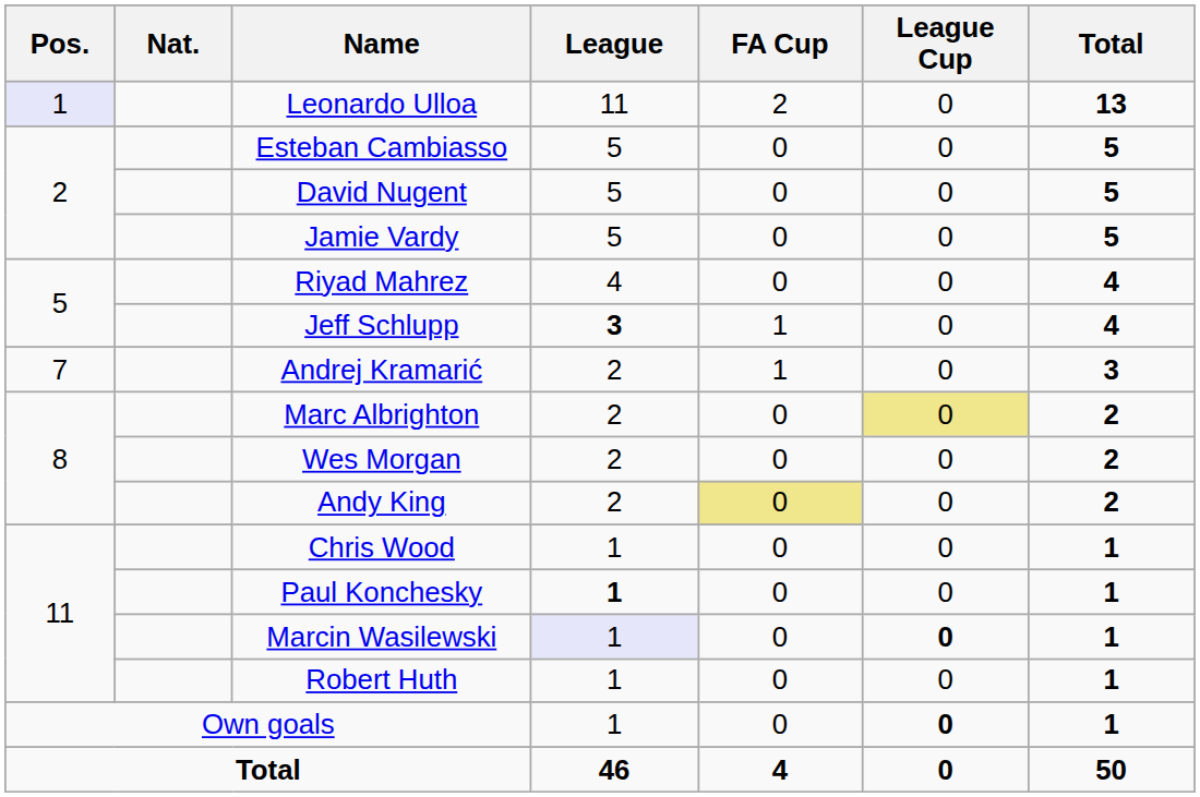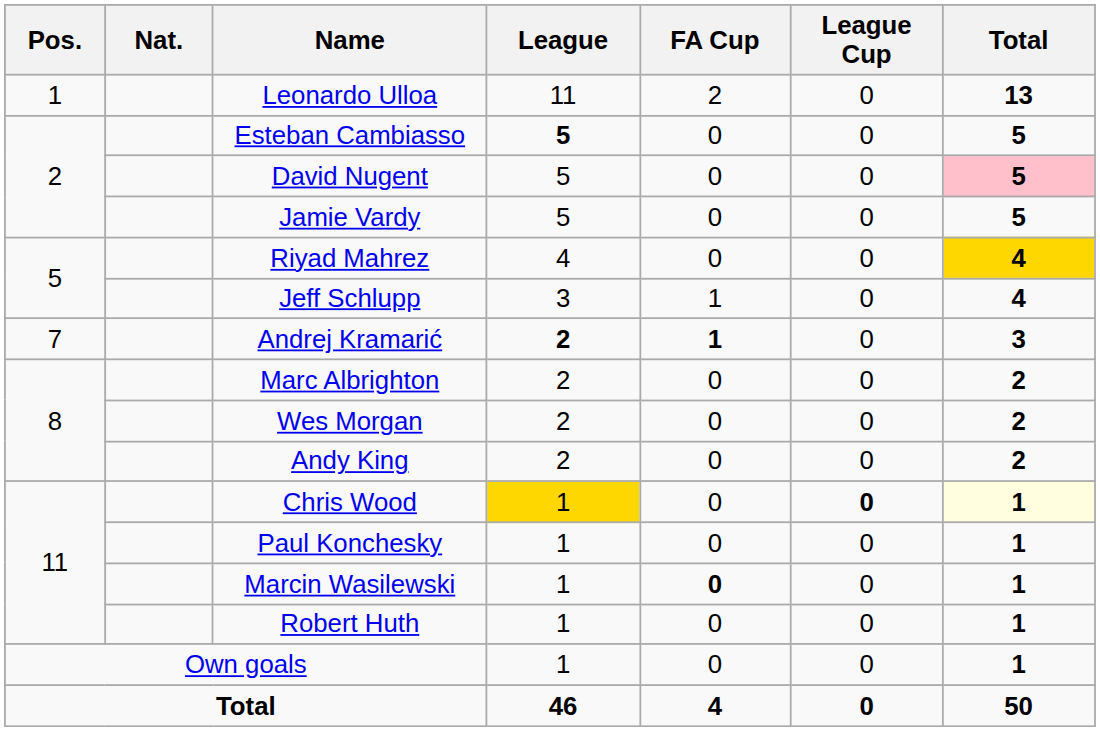Leonardo Ulloa | Pos.: lavender background -> no background
Esteban Cambiasso | League: normal -> bold
David Nugent | Total: no background -> pink background
Riyad Mahrez | Total: no background -> gold background
Jeff Schlupp | League: bold -> normal
Andrej Kramarić | League: normal -> bold
Andrej Kramarić | FA Cup: normal -> bold
Marc Albrighton | League Cup: khaki background -> no background
Andy King | FA Cup: khaki background -> no background
Chris Wood | League: no background -> gold background
Chris Wood | League Cup: normal -> bold
Chris Wood | Total: no background -> lightyellow background
Paul Konchesky | League: bold -> normal
Marcin Wasilewski | League: lavender background -> no background
Marcin Wasilewski | FA Cup: normal -> bold
Marcin Wasilewski | League Cup: bold -> normal
Own goals | League Cup: bold -> normal
